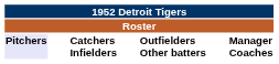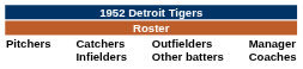Pitchers | column 1: lavender background -> no background
